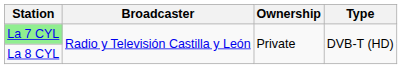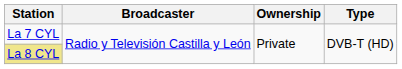La 7 CYL | Station: lightgreen background -> no background
La 8 CYL | Station: no background -> khaki background
